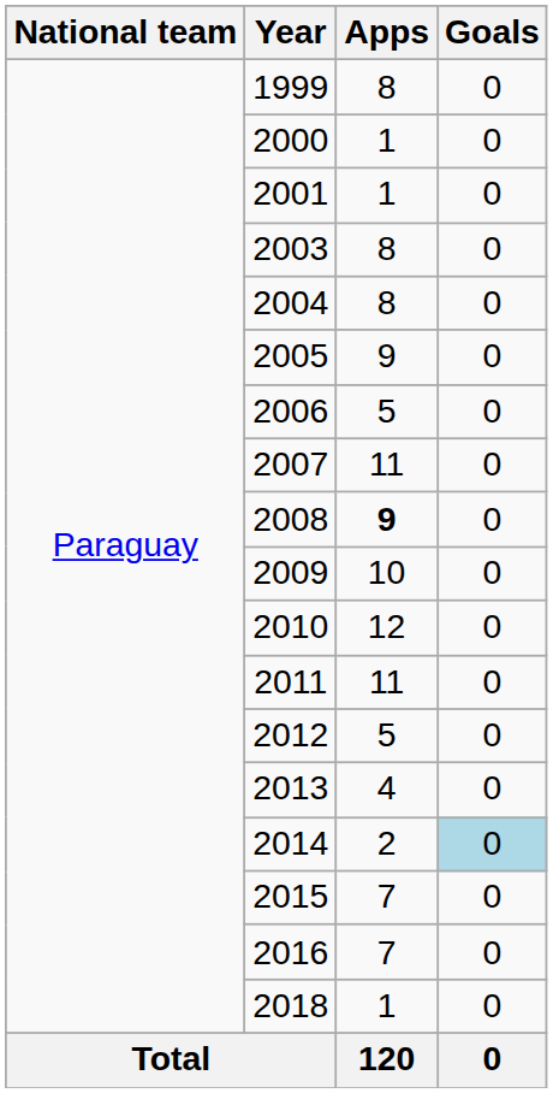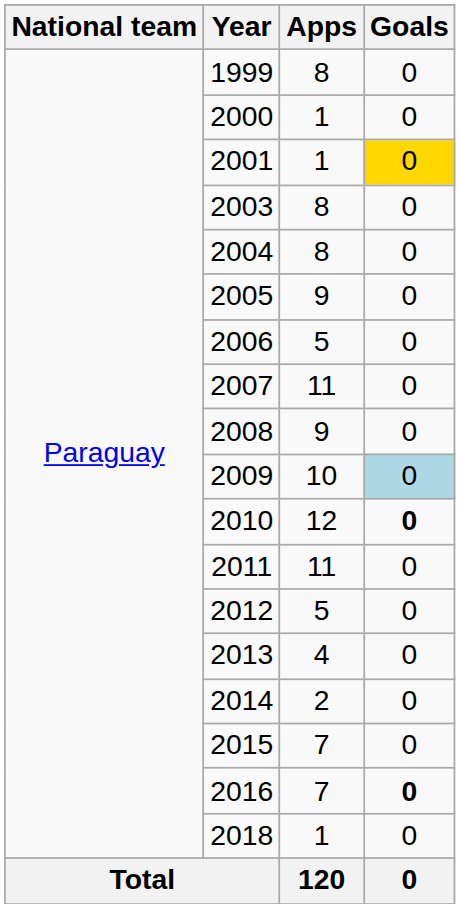2001 | Goals: no background -> gold background
2008 | Apps: bold -> normal
2009 | Goals: no background -> lightblue background
2010 | Goals: normal -> bold
2014 | Goals: lightblue background -> no background
2016 | Goals: normal -> bold
